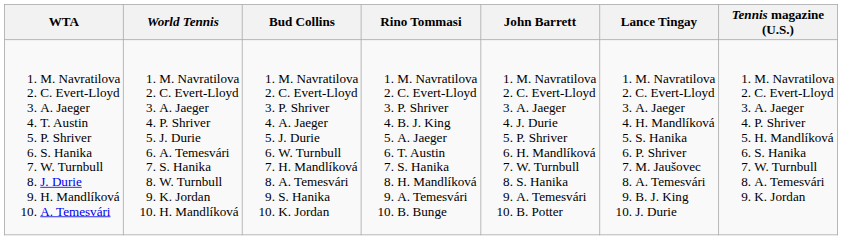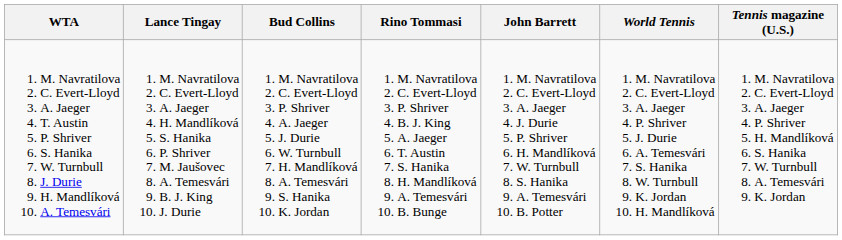columns swapped: Lance Tingay <-> World Tennis
